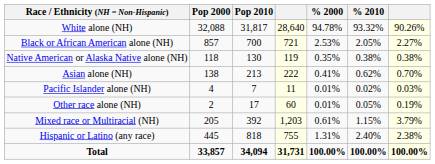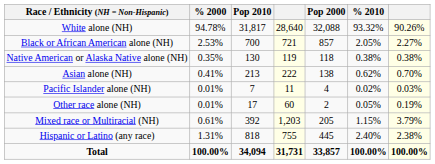columns swapped: Pop 2000 <-> % 2000
